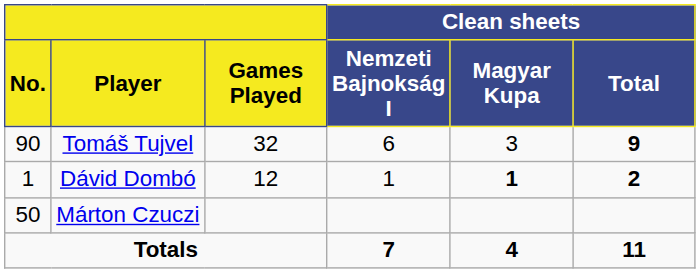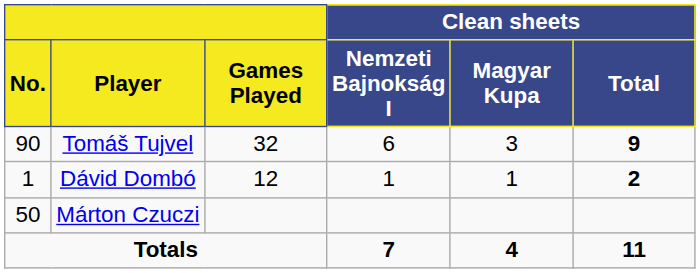Dávid Dombó | Clean sheets / Magyar Kupa: bold -> normal
